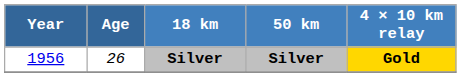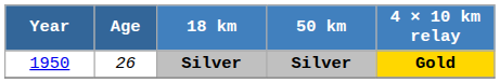row 2 | Year: 1956 -> 1950
